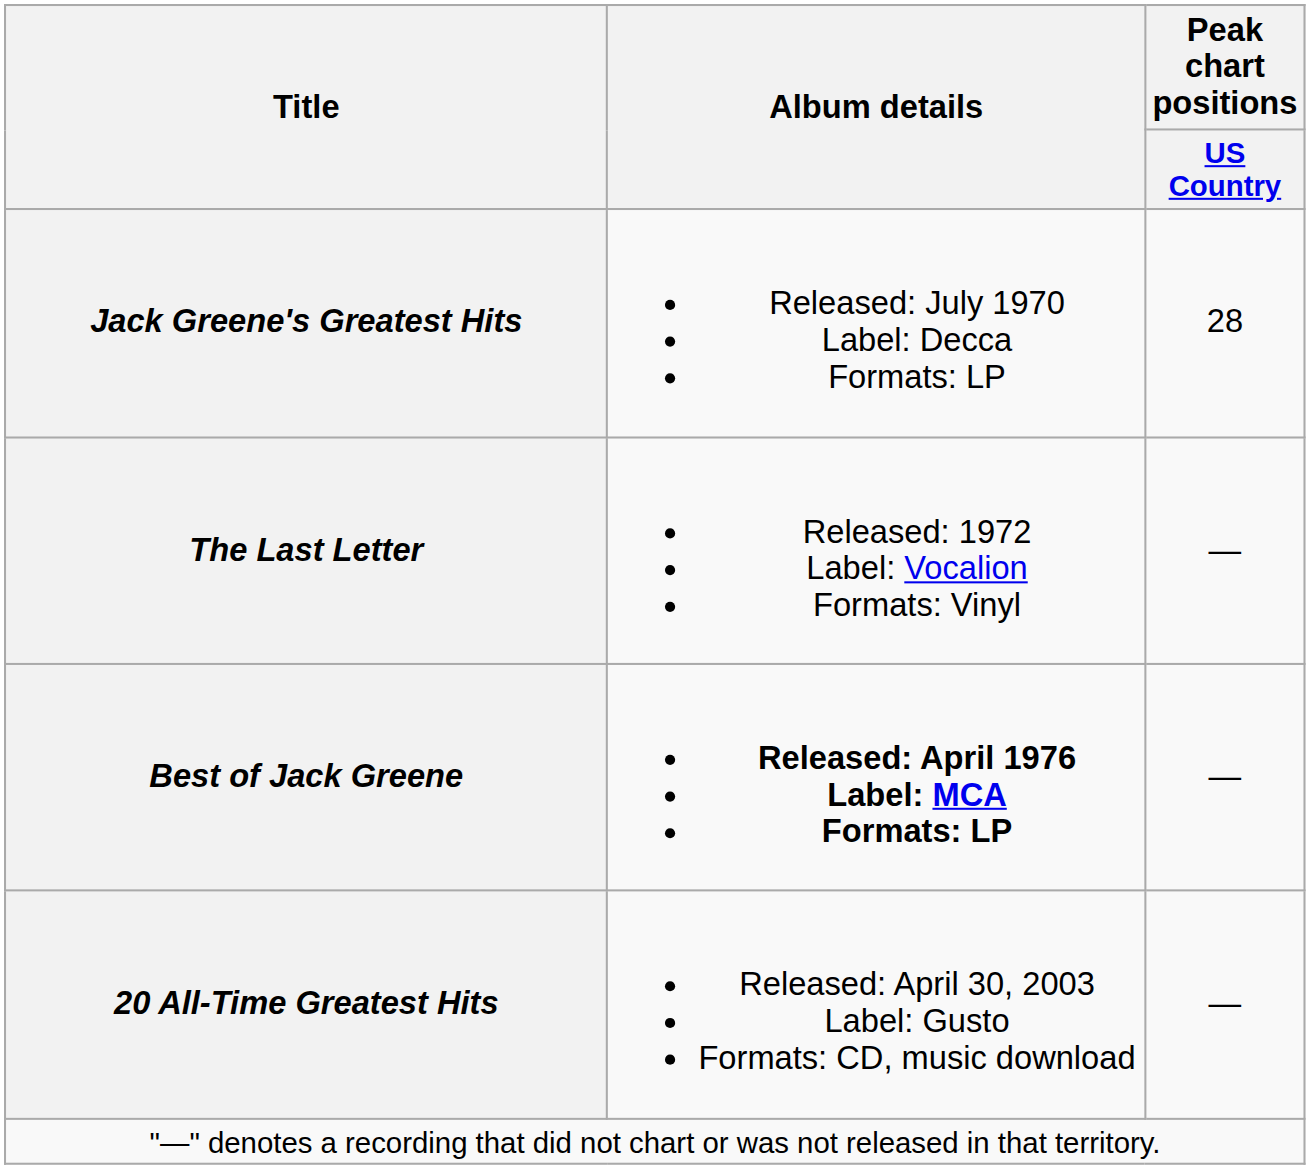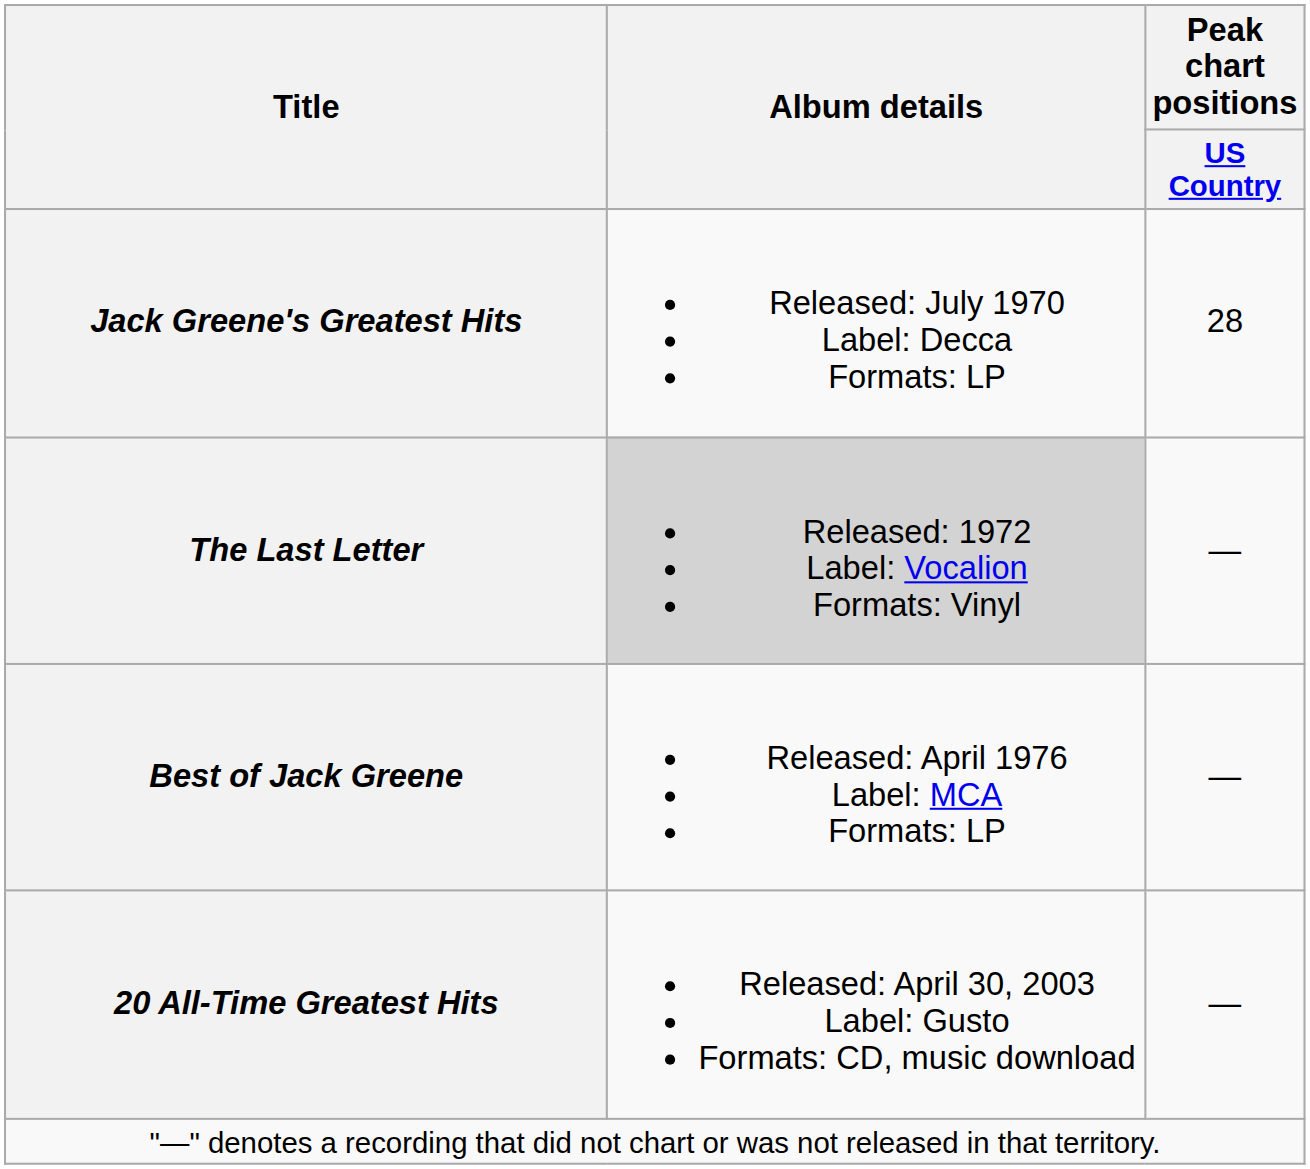The Last Letter | Album details: no background -> lightgrey background
Best of Jack Greene | Album details: bold -> normal
